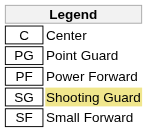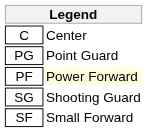PF | column 2: no background -> lightyellow background
SG | column 2: khaki background -> no background
